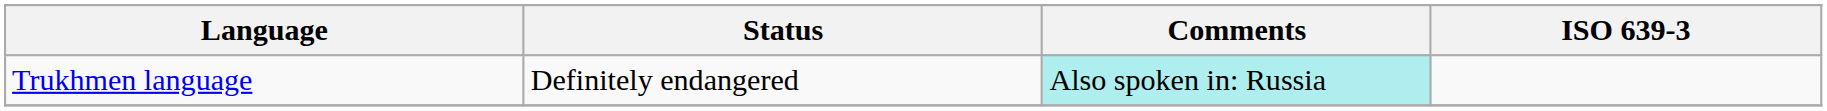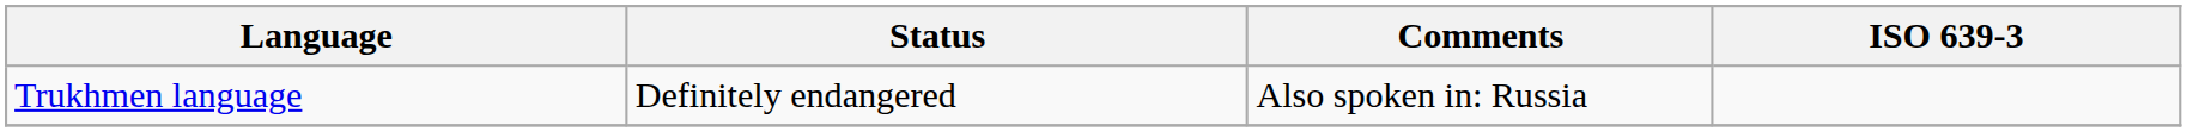Trukhmen language | Comments: paleturquoise background -> no background
